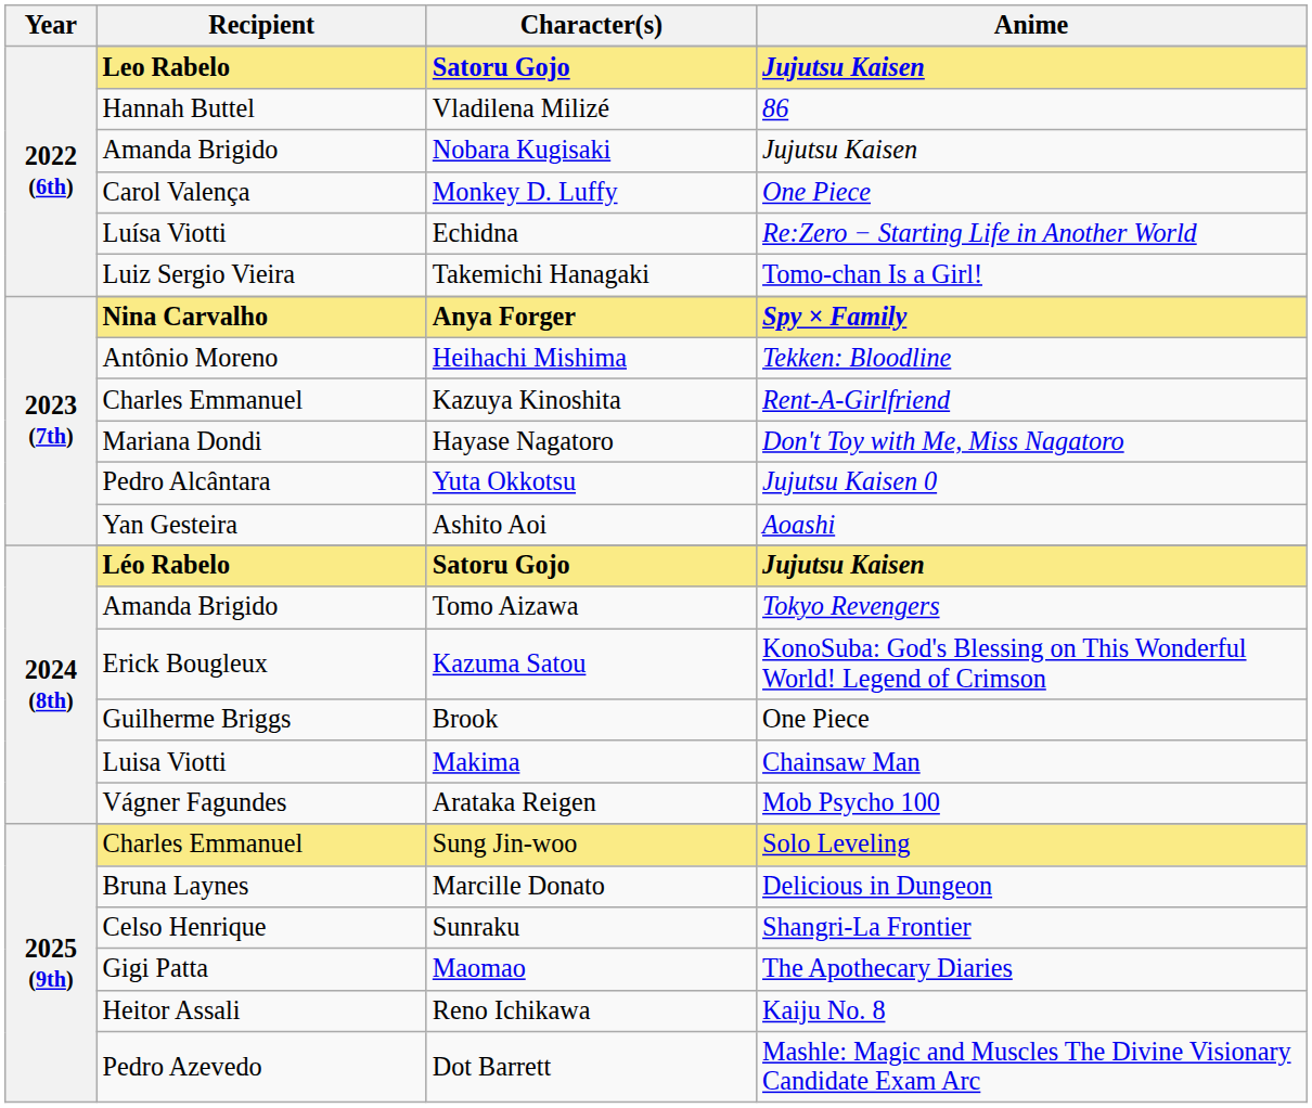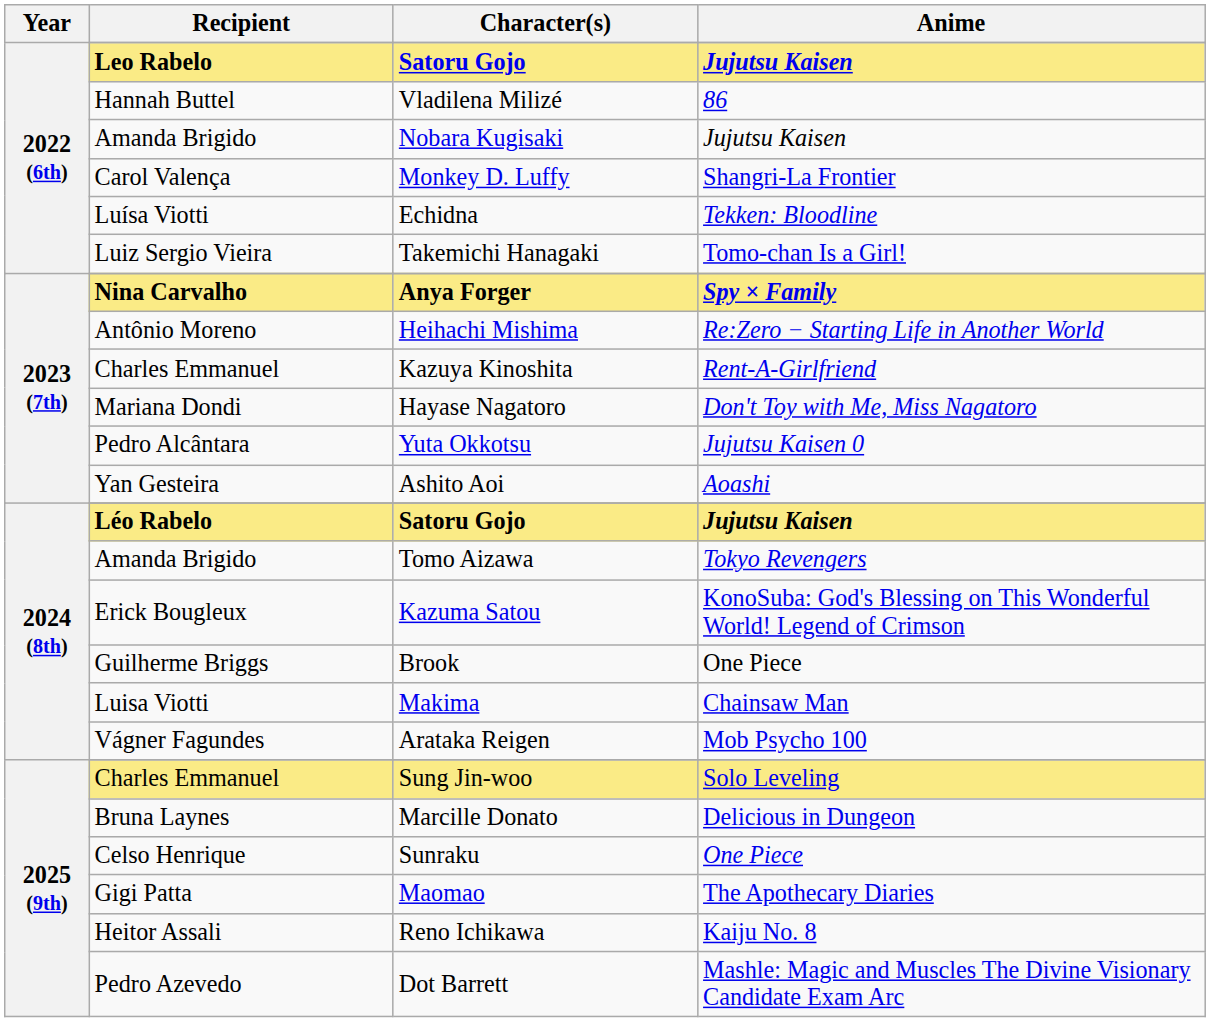Monkey D. Luffy | Anime: One Piece -> Shangri-La Frontier
Echidna | Anime: Re:Zero − Starting Life in Another World -> Tekken: Bloodline
Heihachi Mishima | Anime: Tekken: Bloodline -> Re:Zero − Starting Life in Another World
Sunraku | Anime: Shangri-La Frontier -> One Piece
